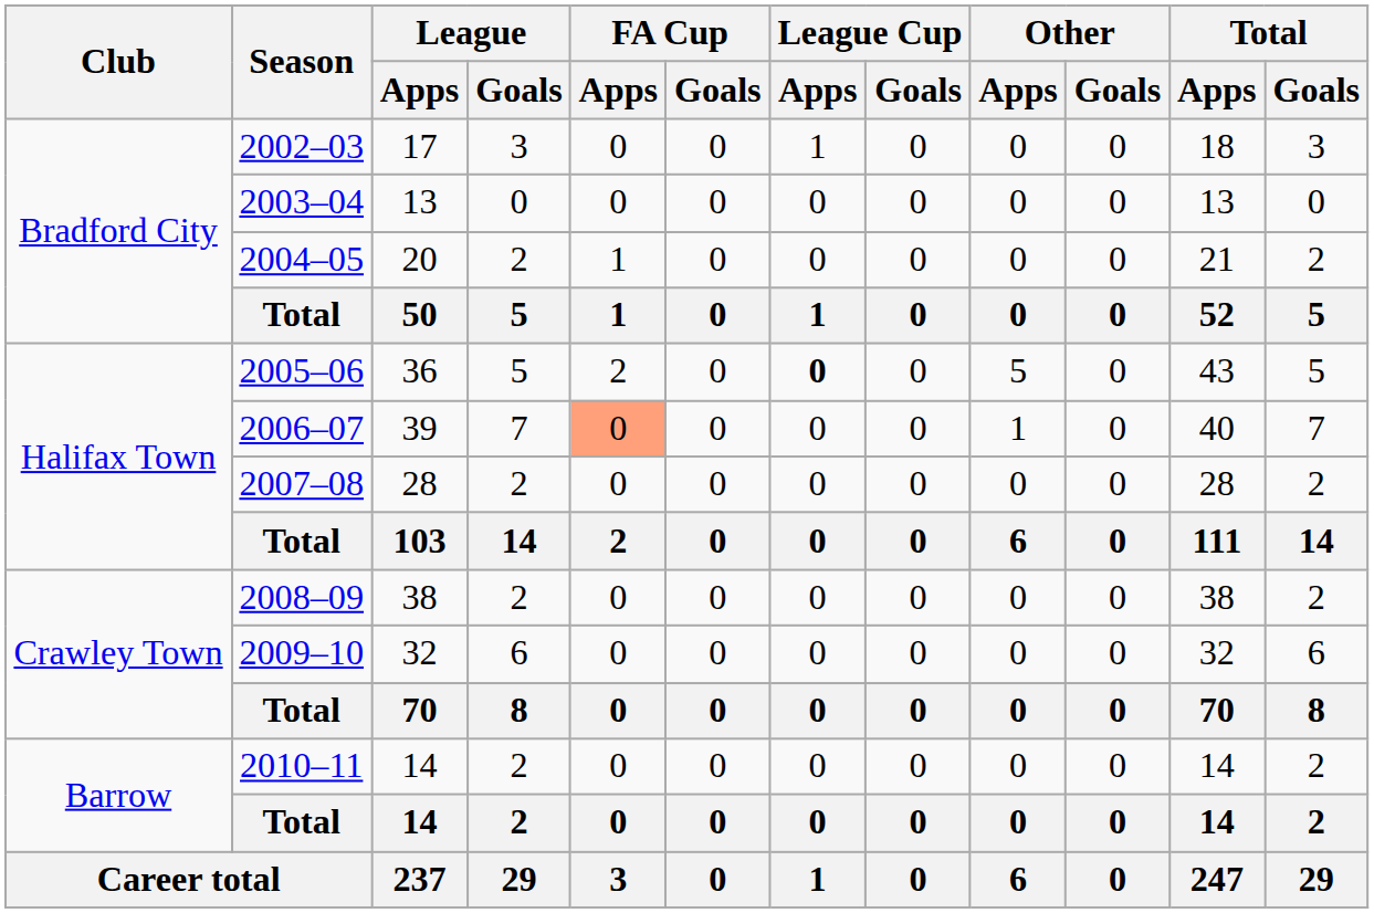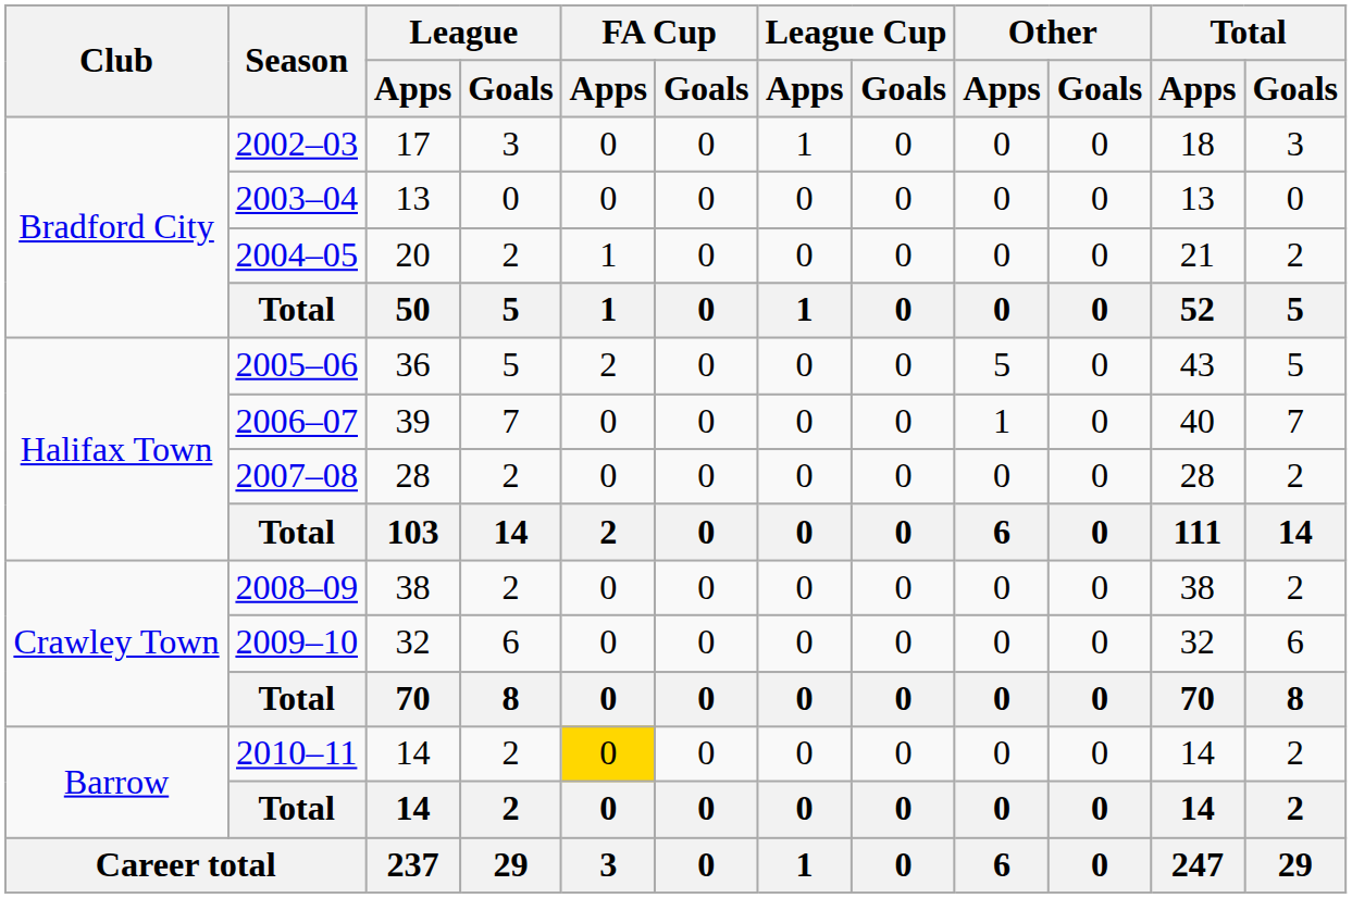2005–06 | League Cup / Apps: bold -> normal
2006–07 | FA Cup / Apps: lightsalmon background -> no background
2010–11 | FA Cup / Apps: no background -> gold background
